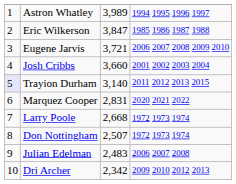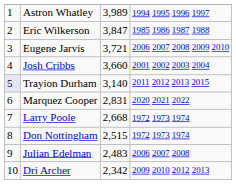Don Nottingham | column 3: 2,507 -> 2,515
